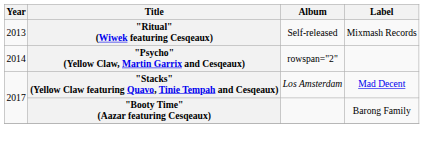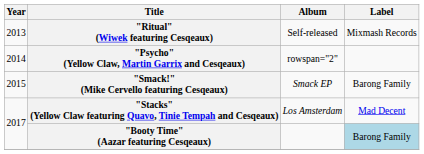+ row: 2015 | "Smack!" (Mike Cervello featuring Cesqeaux) | Smack EP | Barong Family
"Booty Time" (Aazar featuring Cesqeaux) | Label: no background -> lightblue background
